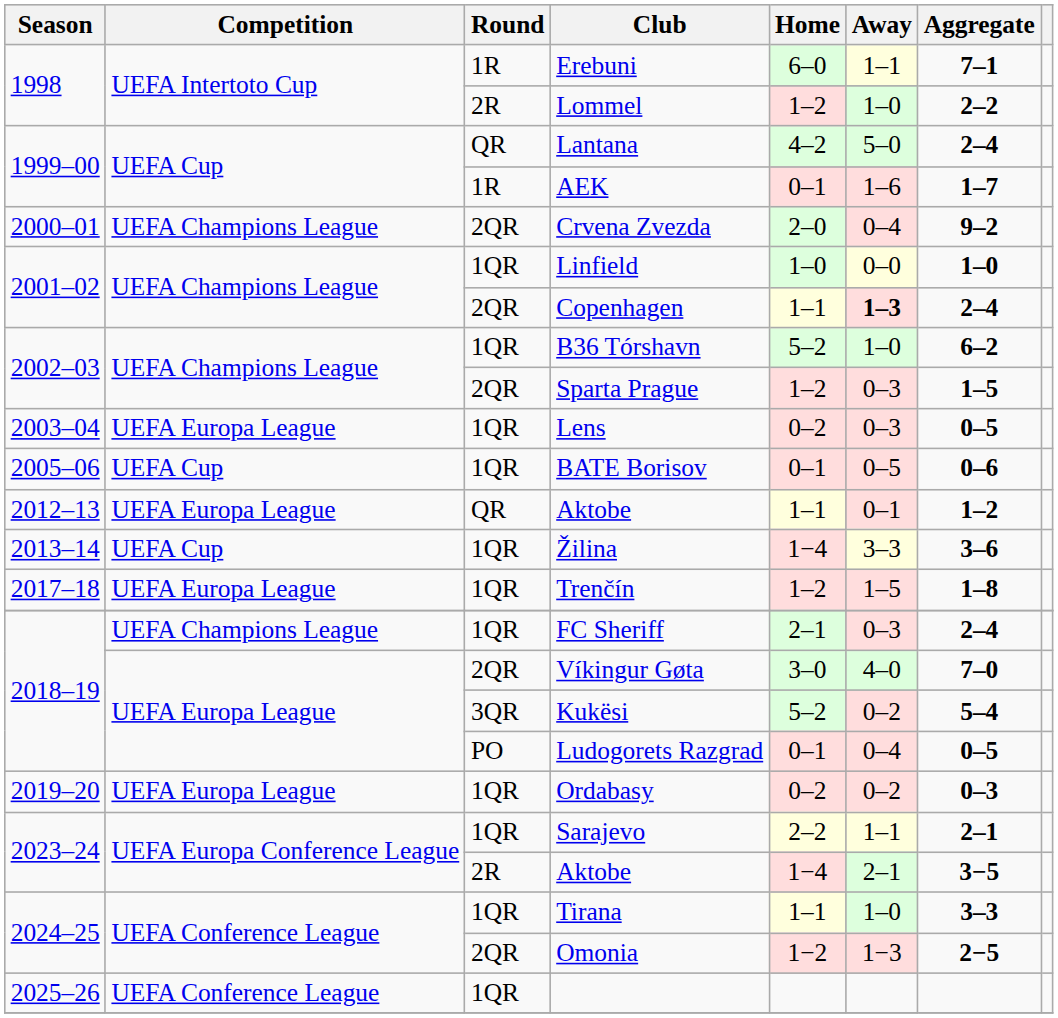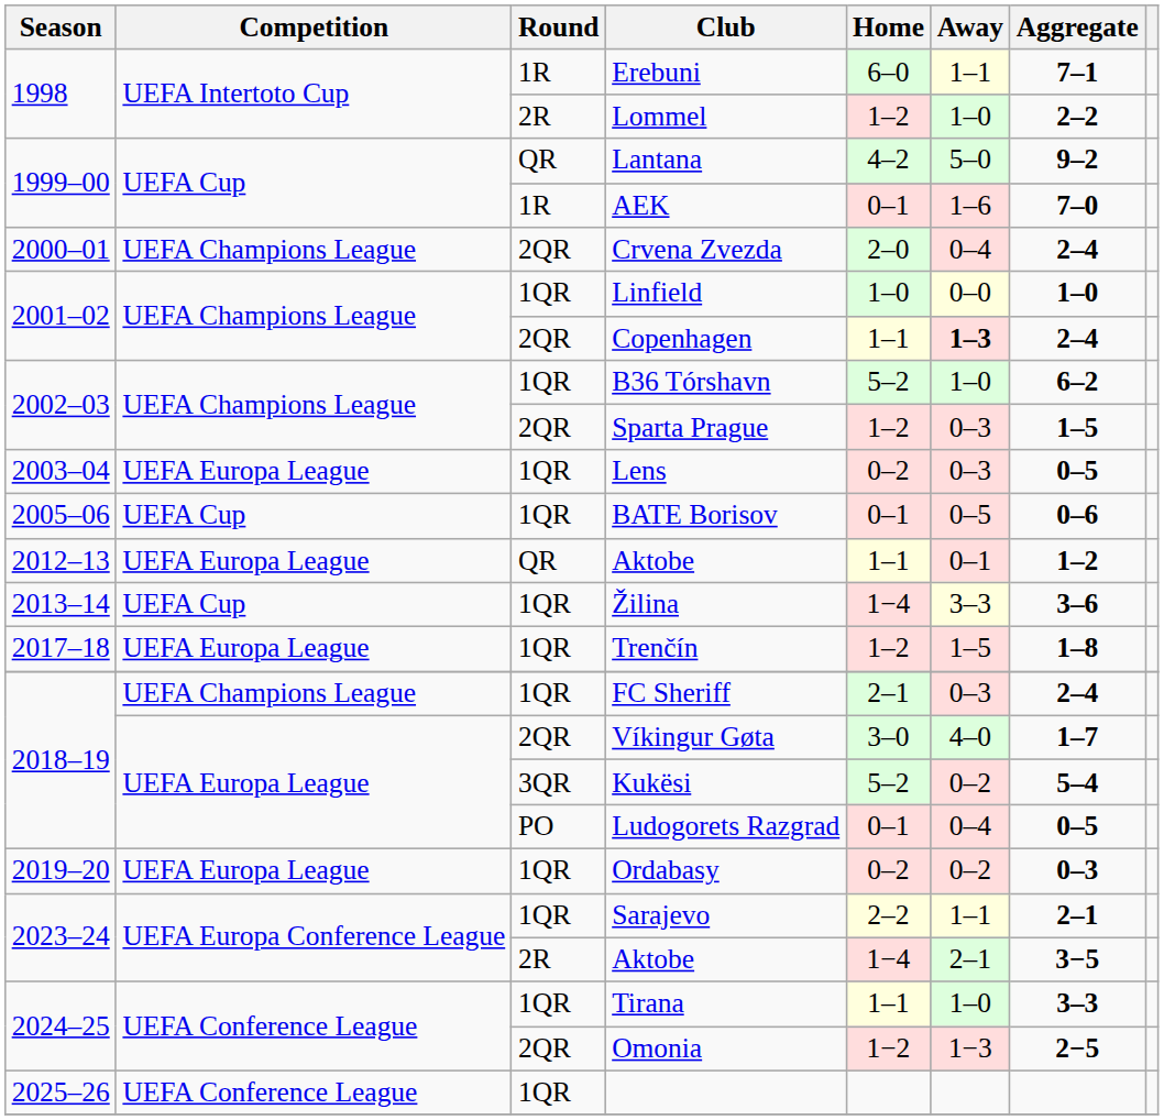Lantana | Aggregate: 2–4 -> 9–2
AEK | Aggregate: 1–7 -> 7–0
Crvena Zvezda | Aggregate: 9–2 -> 2–4
Víkingur Gøta | Aggregate: 7–0 -> 1–7
